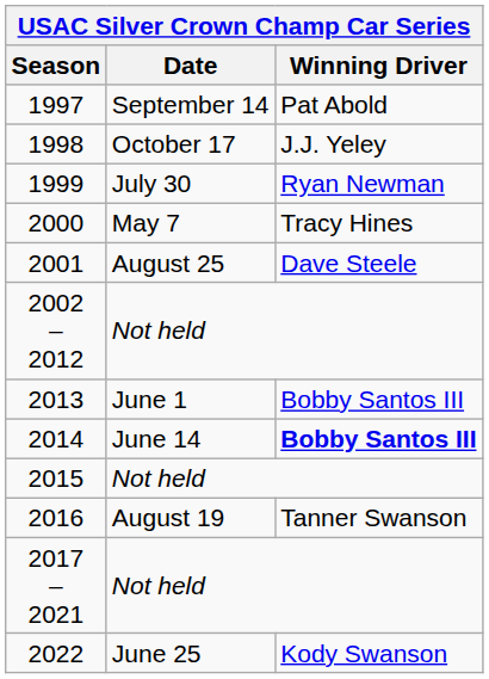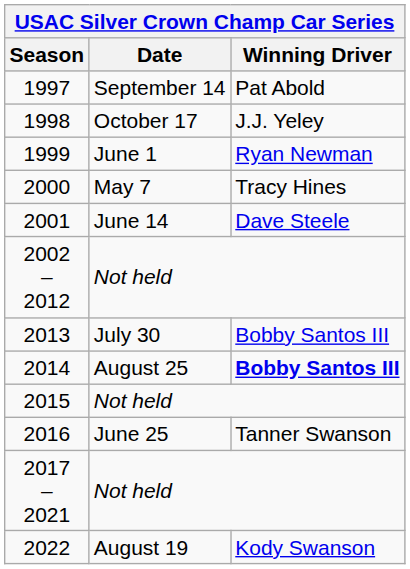1999 | Date: July 30 -> June 1
2001 | Date: August 25 -> June 14
2013 | Date: June 1 -> July 30
2014 | Date: June 14 -> August 25
2016 | Date: August 19 -> June 25
2022 | Date: June 25 -> August 19
